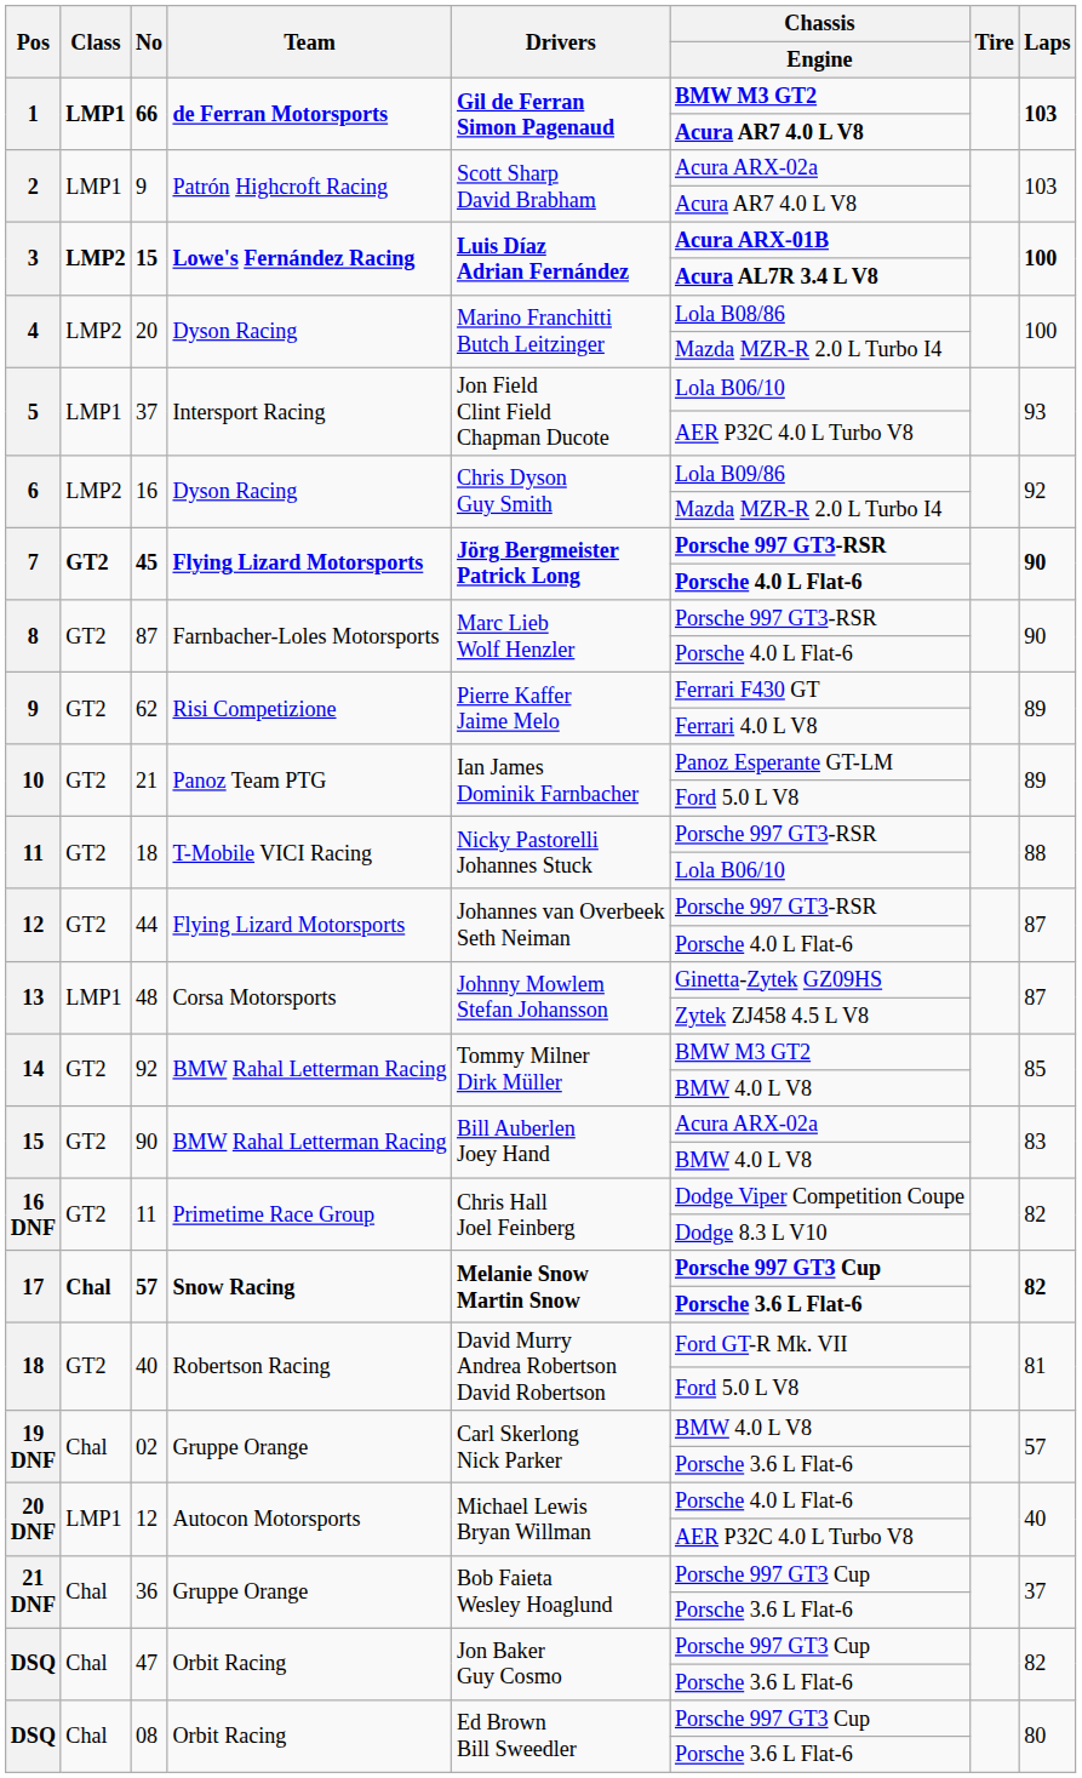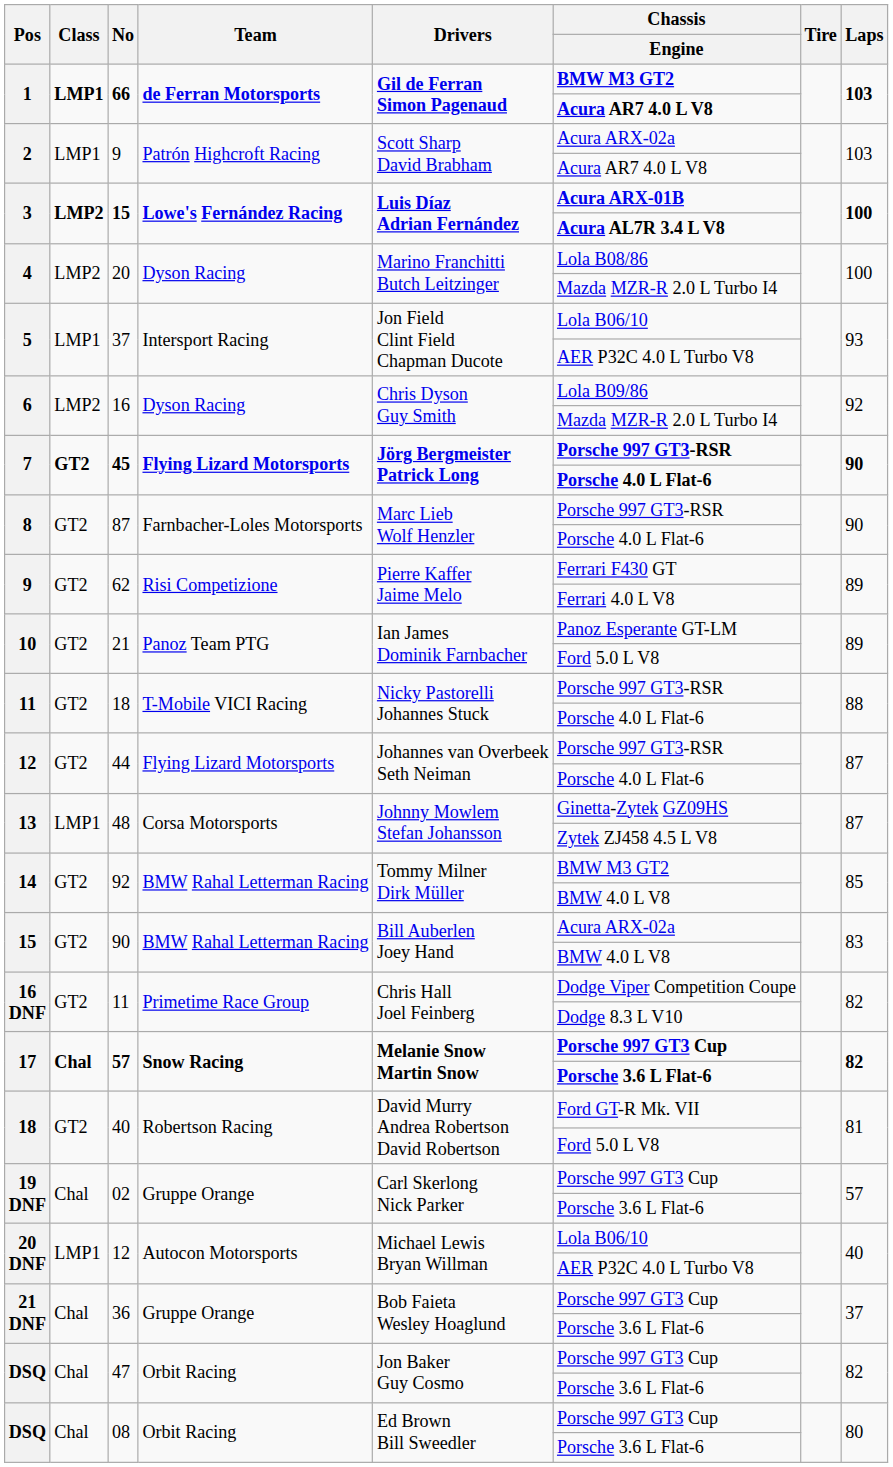row 24 | Chassis / Engine: Lola B06/10 -> Porsche 4.0 L Flat-6
row 39 | Chassis / Engine: BMW 4.0 L V8 -> Porsche 997 GT3 Cup
row 41 | Chassis / Engine: Porsche 4.0 L Flat-6 -> Lola B06/10
